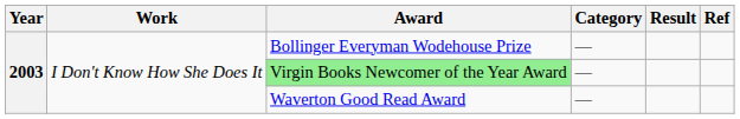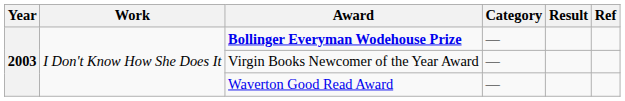Bollinger Everyman Wodehouse Prize | Award: normal -> bold
Virgin Books Newcomer of the Year Award | Award: lightgreen background -> no background
